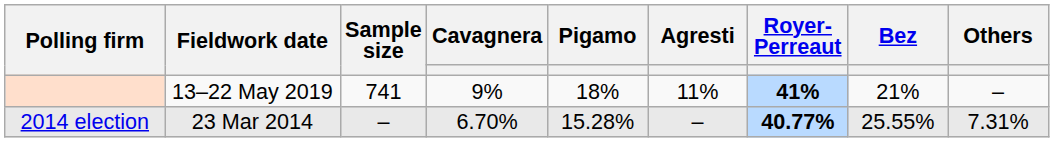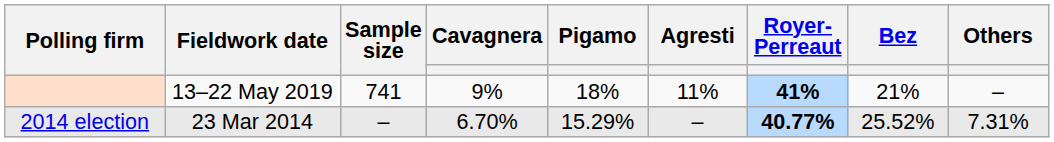2014 election | Pigamo: 15.28% -> 15.29%
2014 election | Bez: 25.55% -> 25.52%
